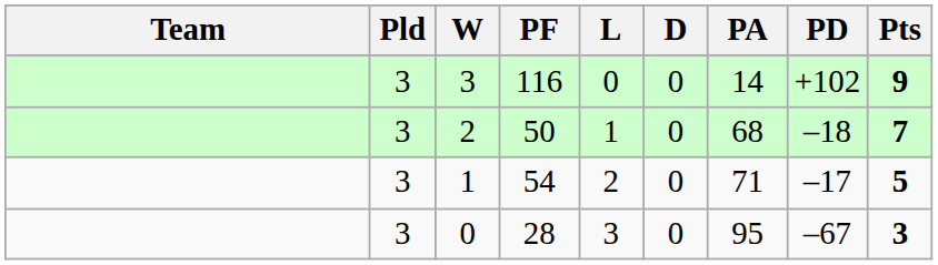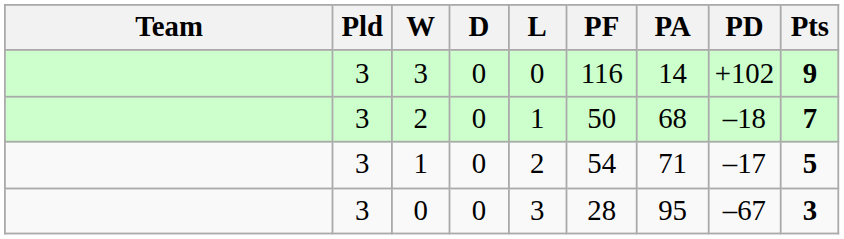columns swapped: D <-> PF
